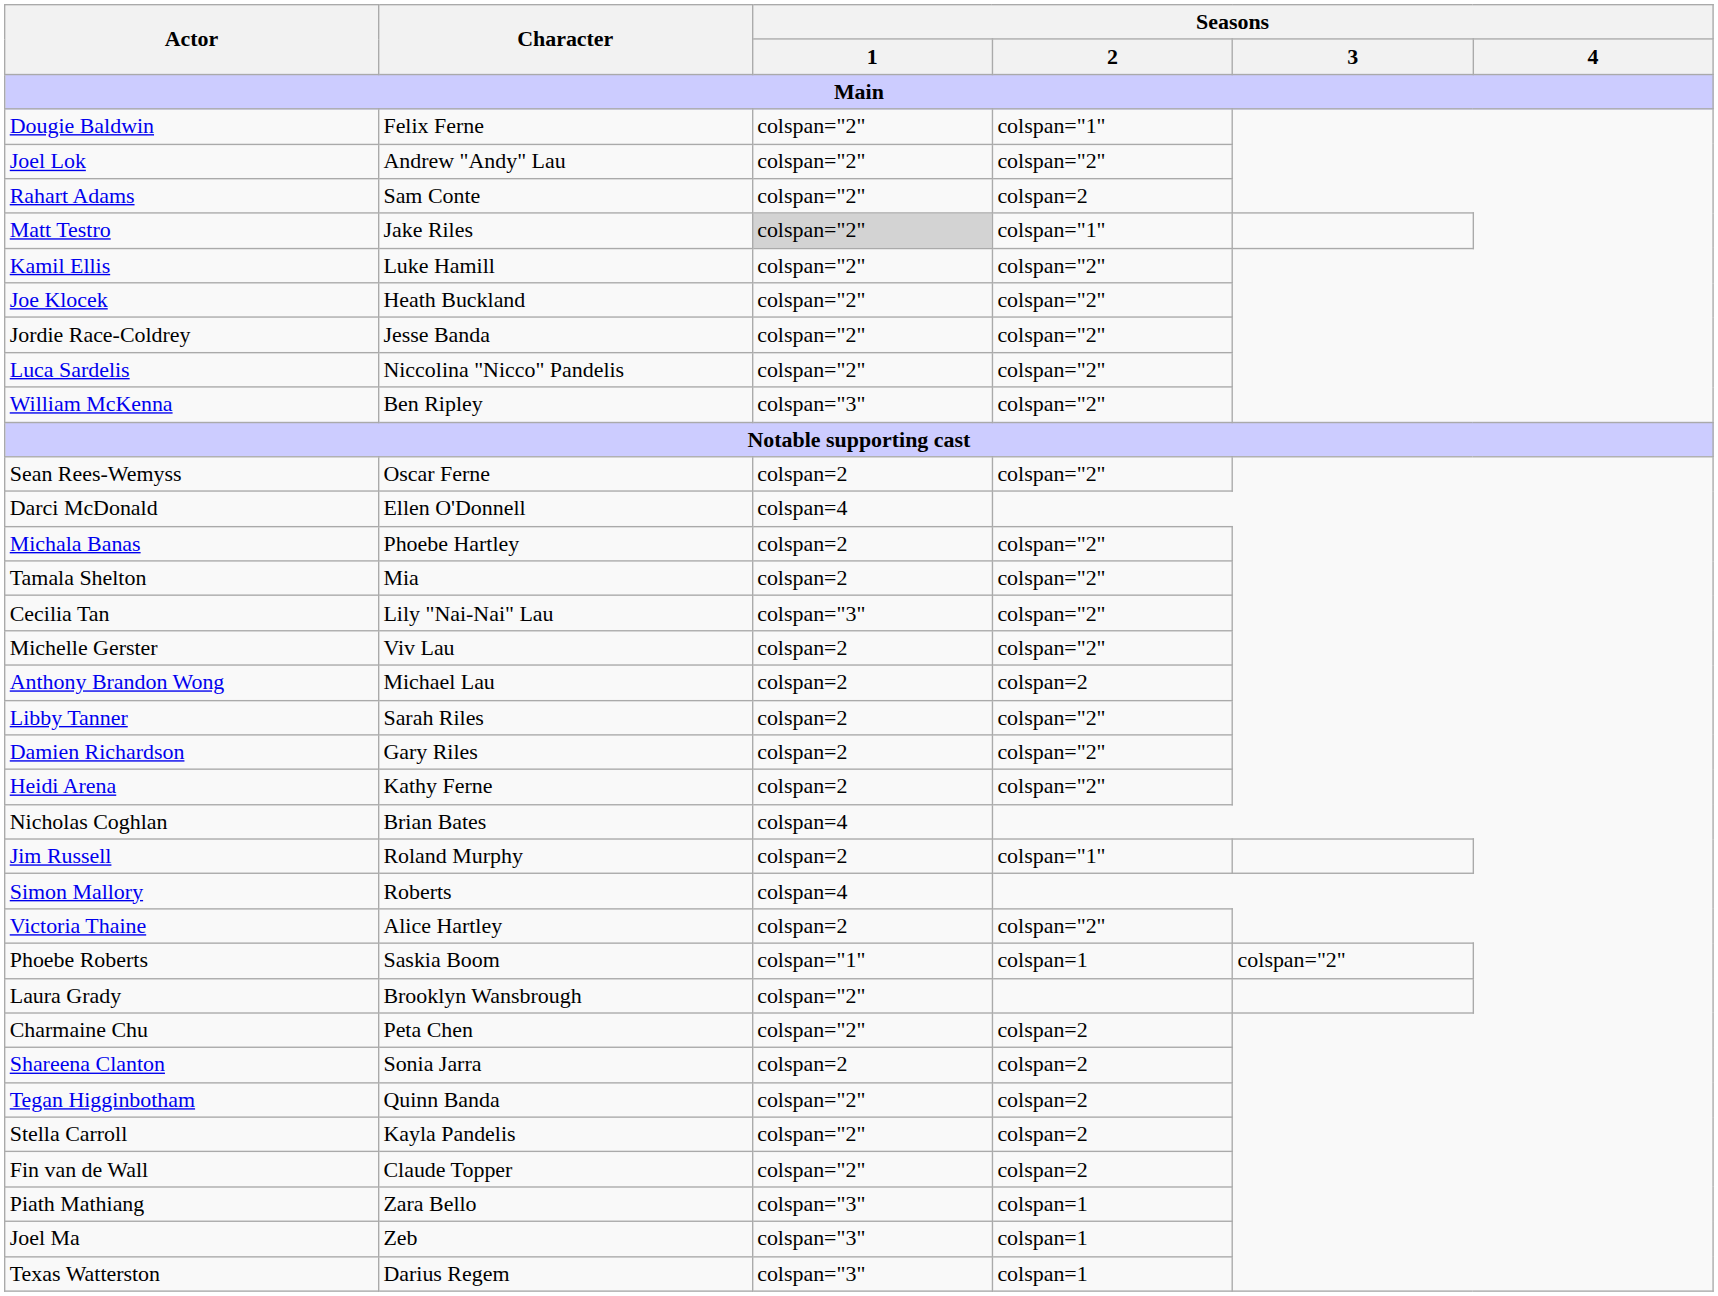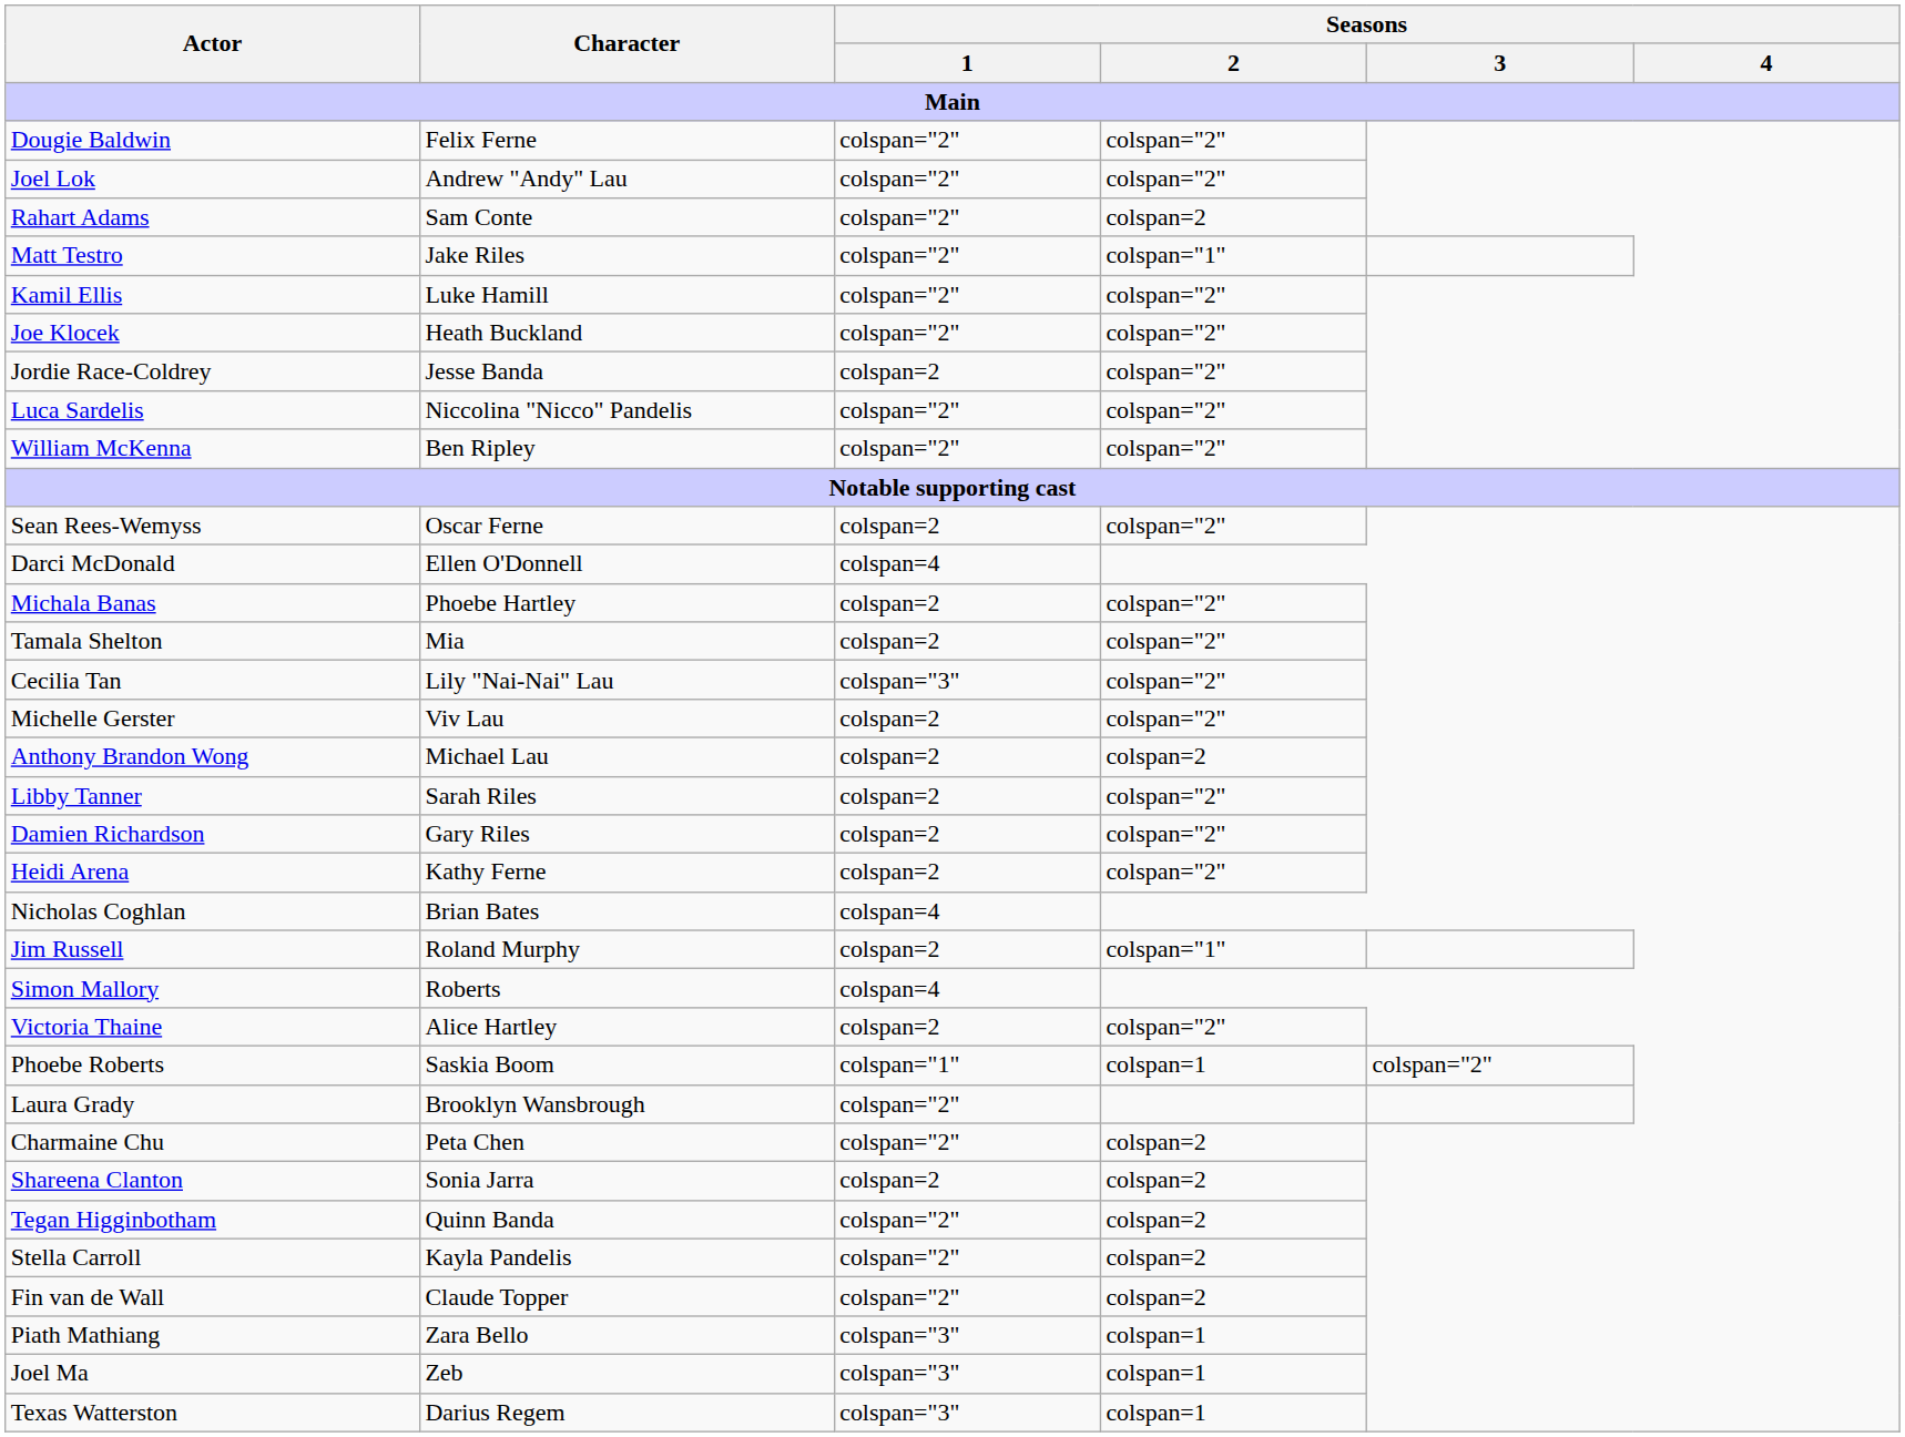Dougie Baldwin | Seasons / 2 / Main: colspan="1" -> colspan="2"
Matt Testro | Seasons / 1 / Main: lightgrey background -> no background
Jordie Race-Coldrey | Seasons / 1 / Main: colspan="2" -> colspan=2
William McKenna | Seasons / 1 / Main: colspan="3" -> colspan="2"
